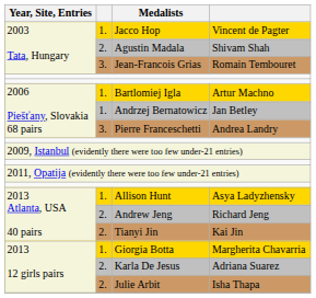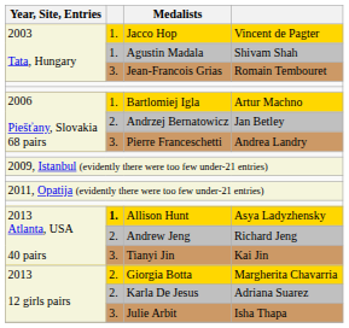Agustin Madala | column 2: 2. -> 1.
Andrzej Bernatowicz | column 2: 1. -> 2.
Allison Hunt | column 2: normal -> bold
Tianyi Jin | column 2: 2. -> 3.
Giorgia Botta | column 2: 1. -> 2.
Julie Arbit | column 2: 2. -> 3.
